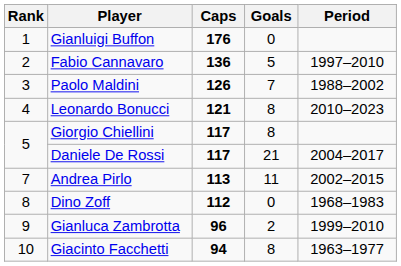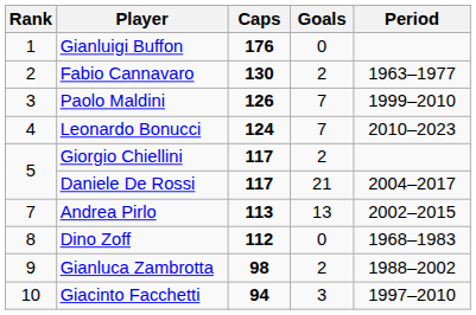Fabio Cannavaro | Caps: 136 -> 130
Fabio Cannavaro | Goals: 5 -> 2
Fabio Cannavaro | Period: 1997–2010 -> 1963–1977
Paolo Maldini | Period: 1988–2002 -> 1999–2010
Leonardo Bonucci | Caps: 121 -> 124
Leonardo Bonucci | Goals: 8 -> 7
Giorgio Chiellini | Goals: 8 -> 2
Andrea Pirlo | Goals: 11 -> 13
Gianluca Zambrotta | Caps: 96 -> 98
Gianluca Zambrotta | Period: 1999–2010 -> 1988–2002
Giacinto Facchetti | Goals: 8 -> 3
Giacinto Facchetti | Period: 1963–1977 -> 1997–2010
